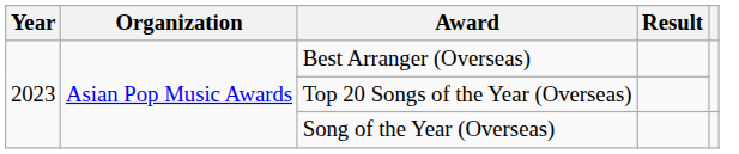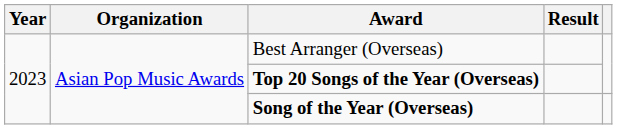Top 20 Songs of the Year (Overseas) | Award: normal -> bold
Song of the Year (Overseas) | Award: normal -> bold
